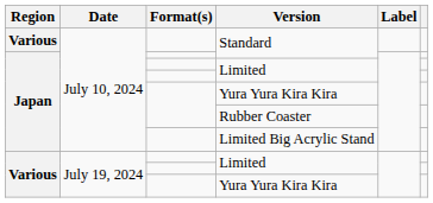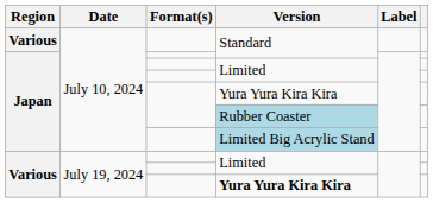Rubber Coaster | Version: no background -> lightblue background
Limited Big Acrylic Stand | Version: no background -> lightblue background
Various / Yura Yura Kira Kira | Version: normal -> bold
